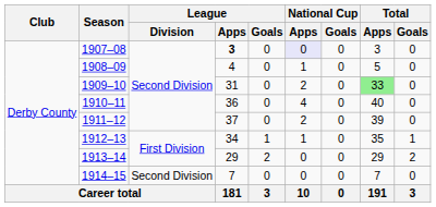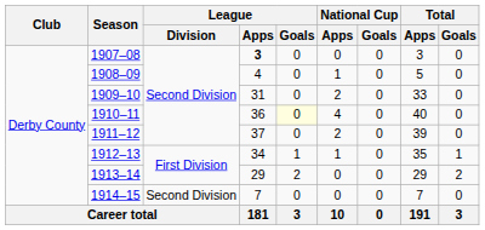1907–08 | National Cup / Apps: lavender background -> no background
1909–10 | Total / Apps: lightgreen background -> no background
1910–11 | League / Goals: no background -> lightyellow background
